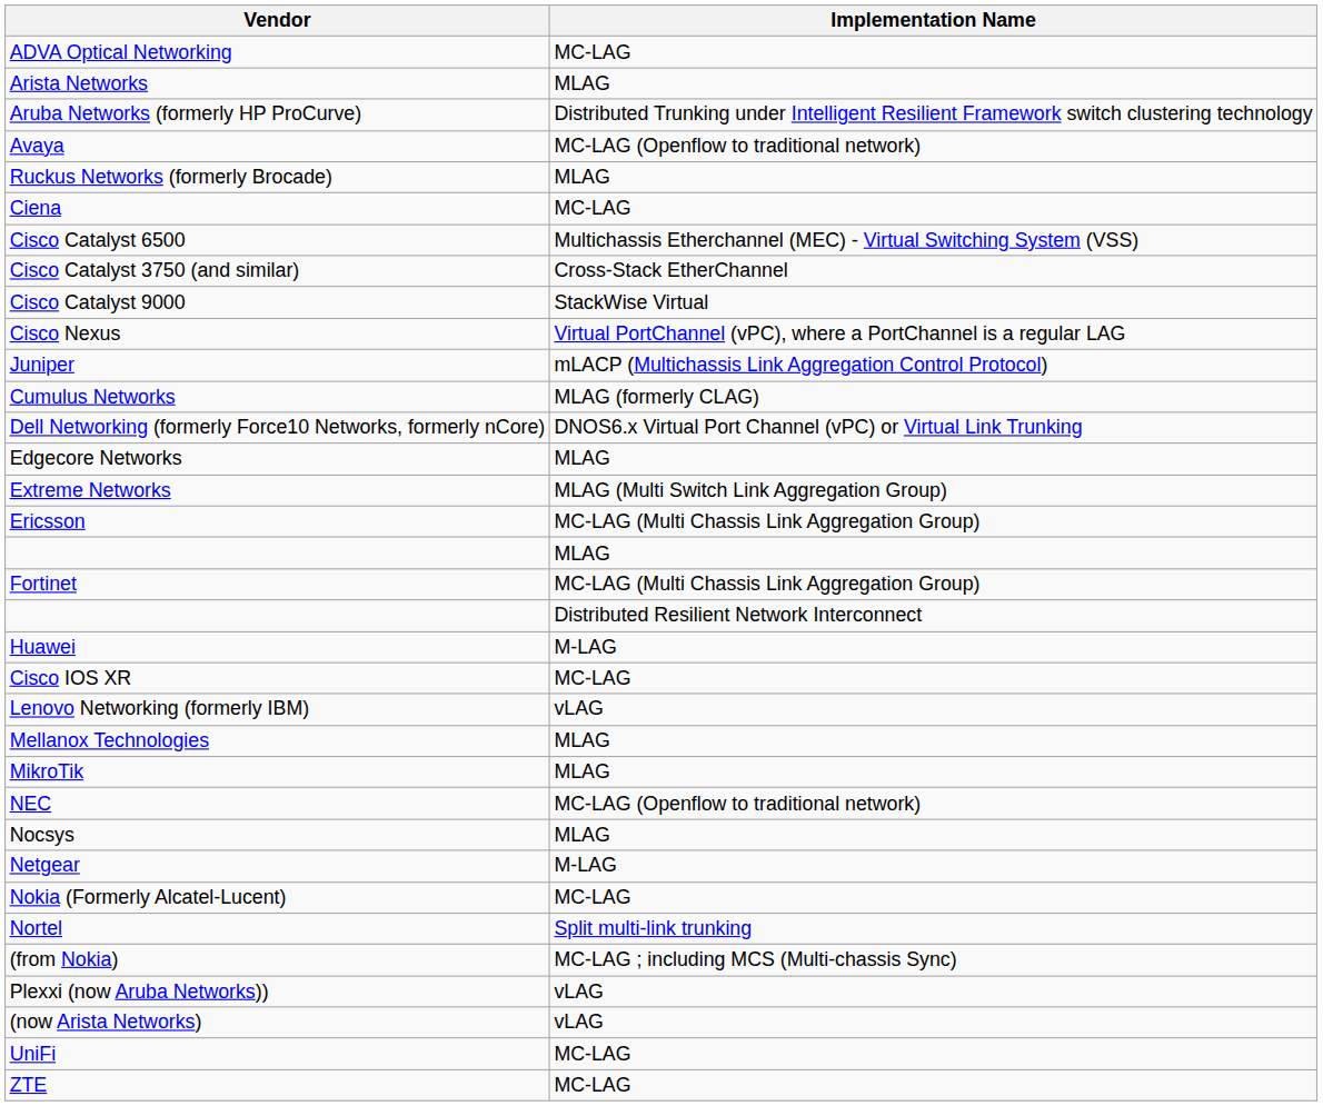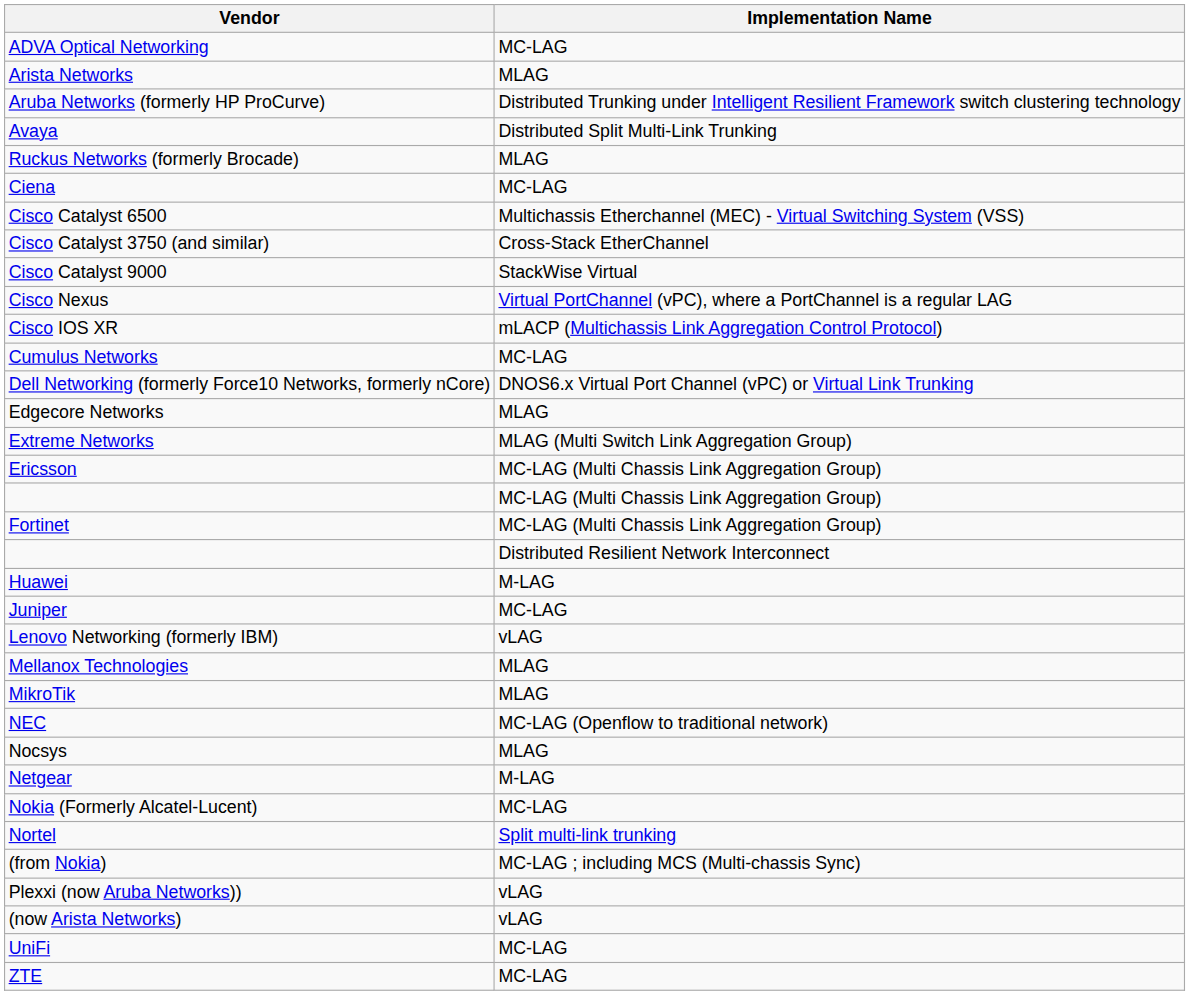row 5 | Implementation Name: MC-LAG (Openflow to traditional network) -> Distributed Split Multi-Link Trunking
row 12 | Vendor: Juniper -> Cisco IOS XR
row 13 | Implementation Name: MLAG (formerly CLAG) -> MC-LAG
row 18 | Implementation Name: MLAG -> MC-LAG (Multi Chassis Link Aggregation Group)
row 22 | Vendor: Cisco IOS XR -> Juniper
